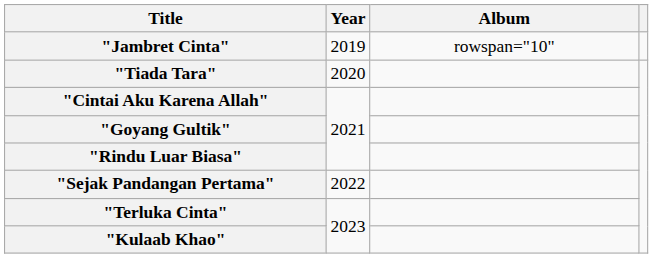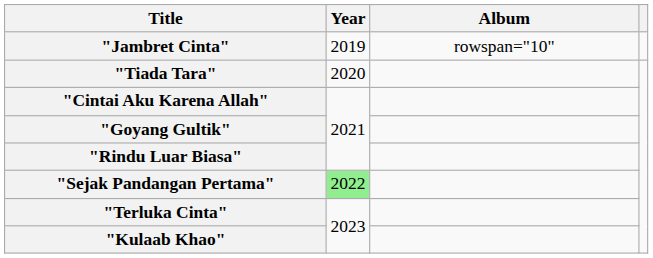"Sejak Pandangan Pertama" | Year: no background -> lightgreen background
